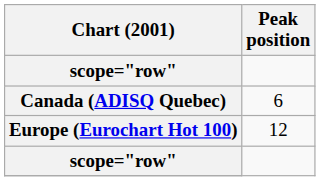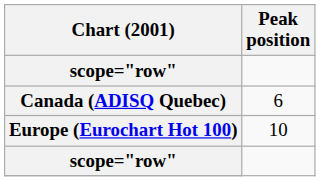Europe (Eurochart Hot 100) | Peak position: 12 -> 10
